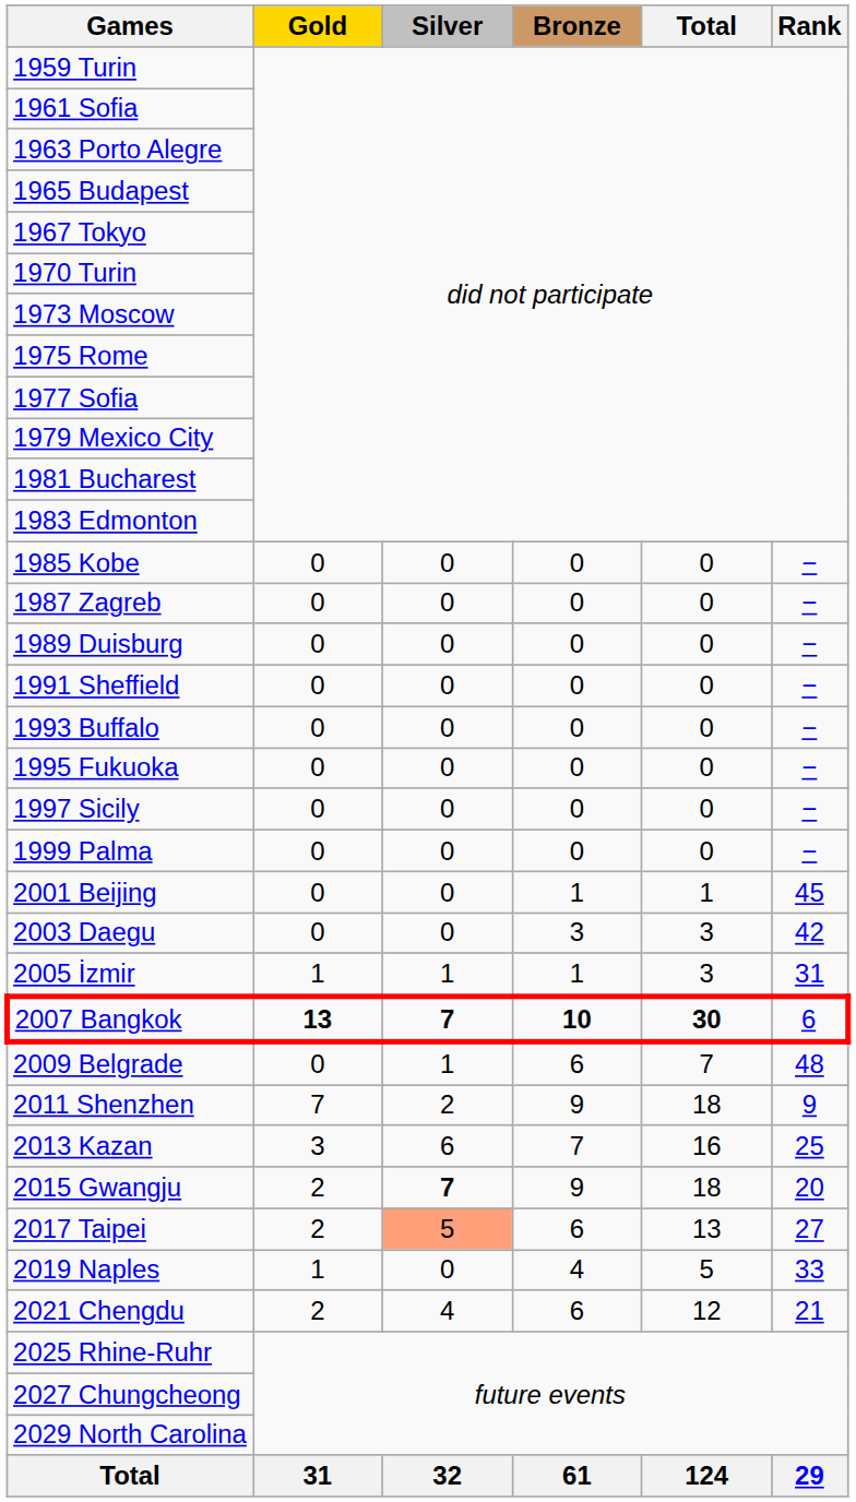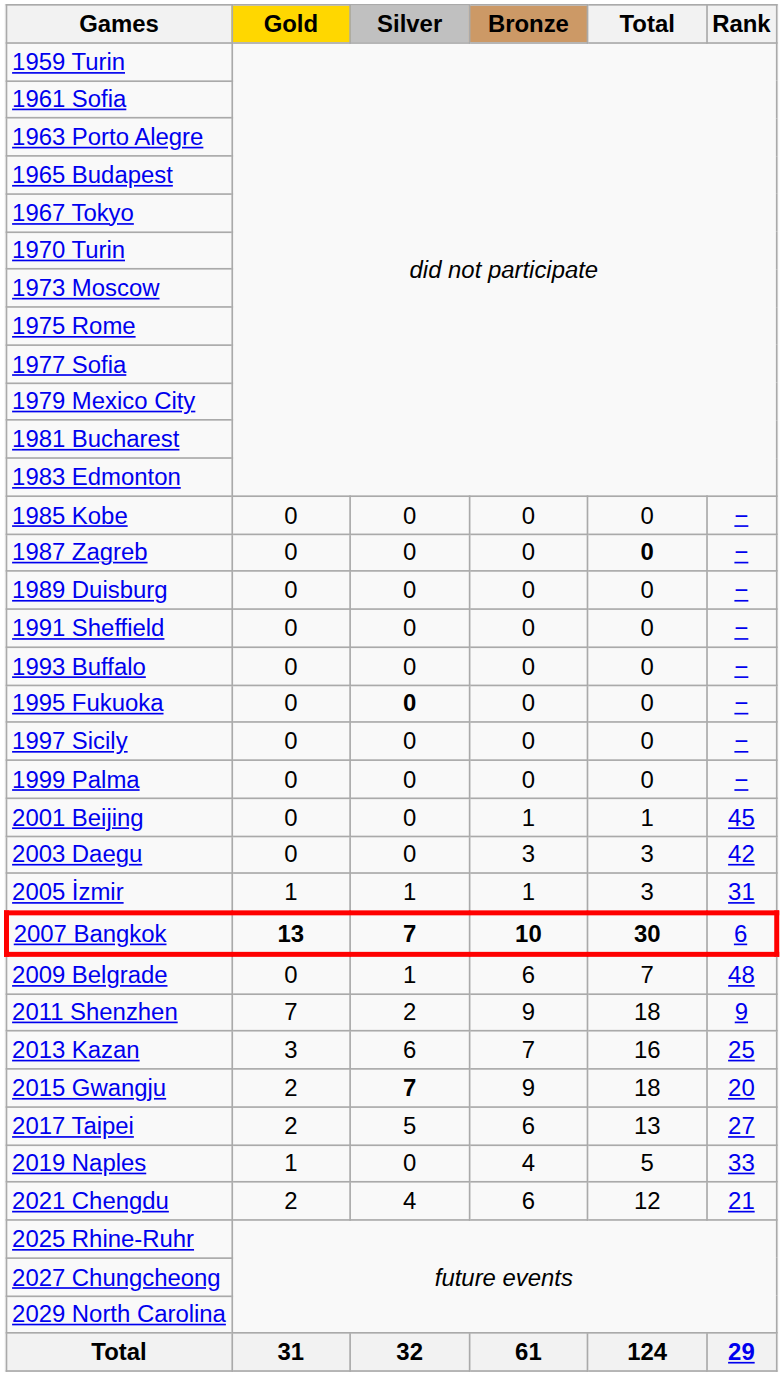1987 Zagreb | Total: normal -> bold
1995 Fukuoka | Silver: normal -> bold
2017 Taipei | Silver: lightsalmon background -> no background
